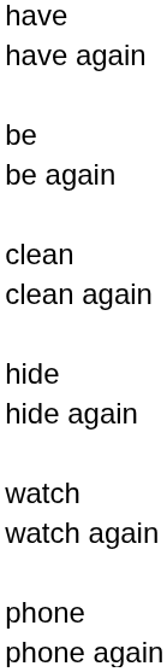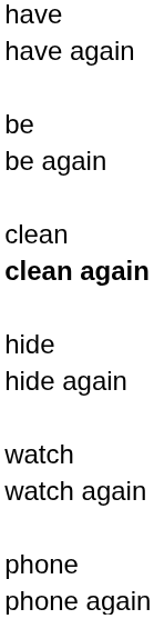row 6 | column 1: normal -> bold
